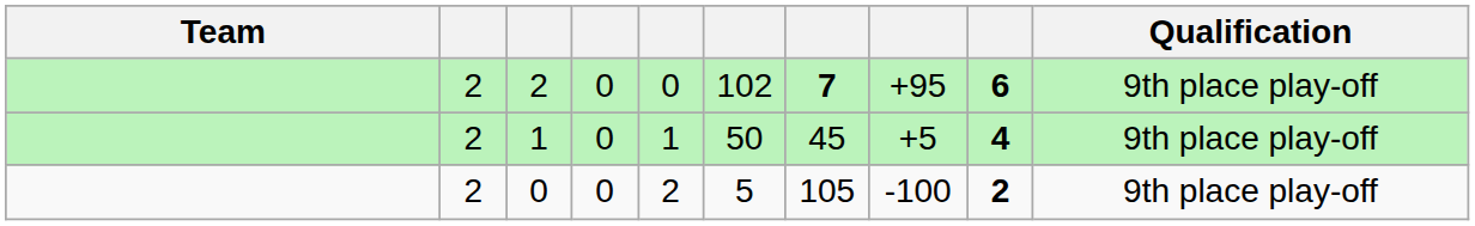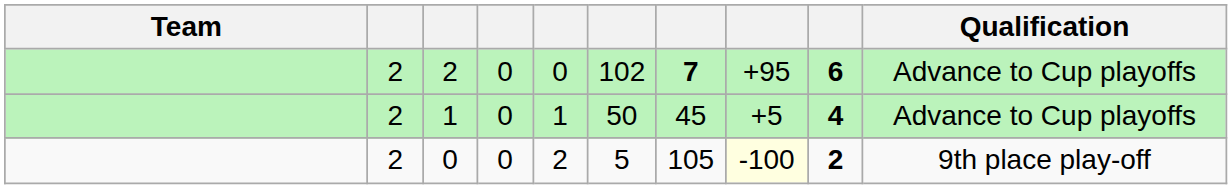row 2 | Qualification: 9th place play-off -> Advance to Cup playoffs
row 3 | Qualification: 9th place play-off -> Advance to Cup playoffs
row 4 | column 8: no background -> lightyellow background
